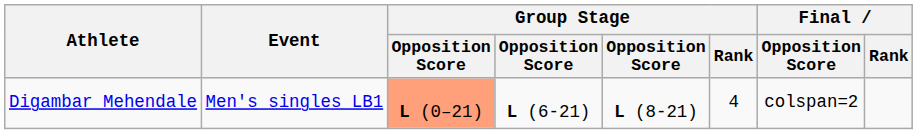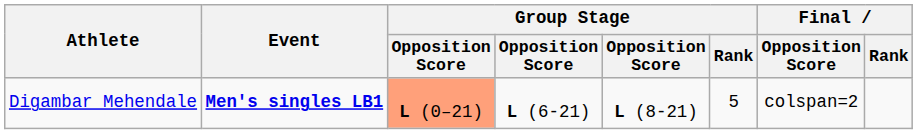Digambar Mehendale | Event: normal -> bold
Digambar Mehendale | Group Stage / Rank: 4 -> 5
